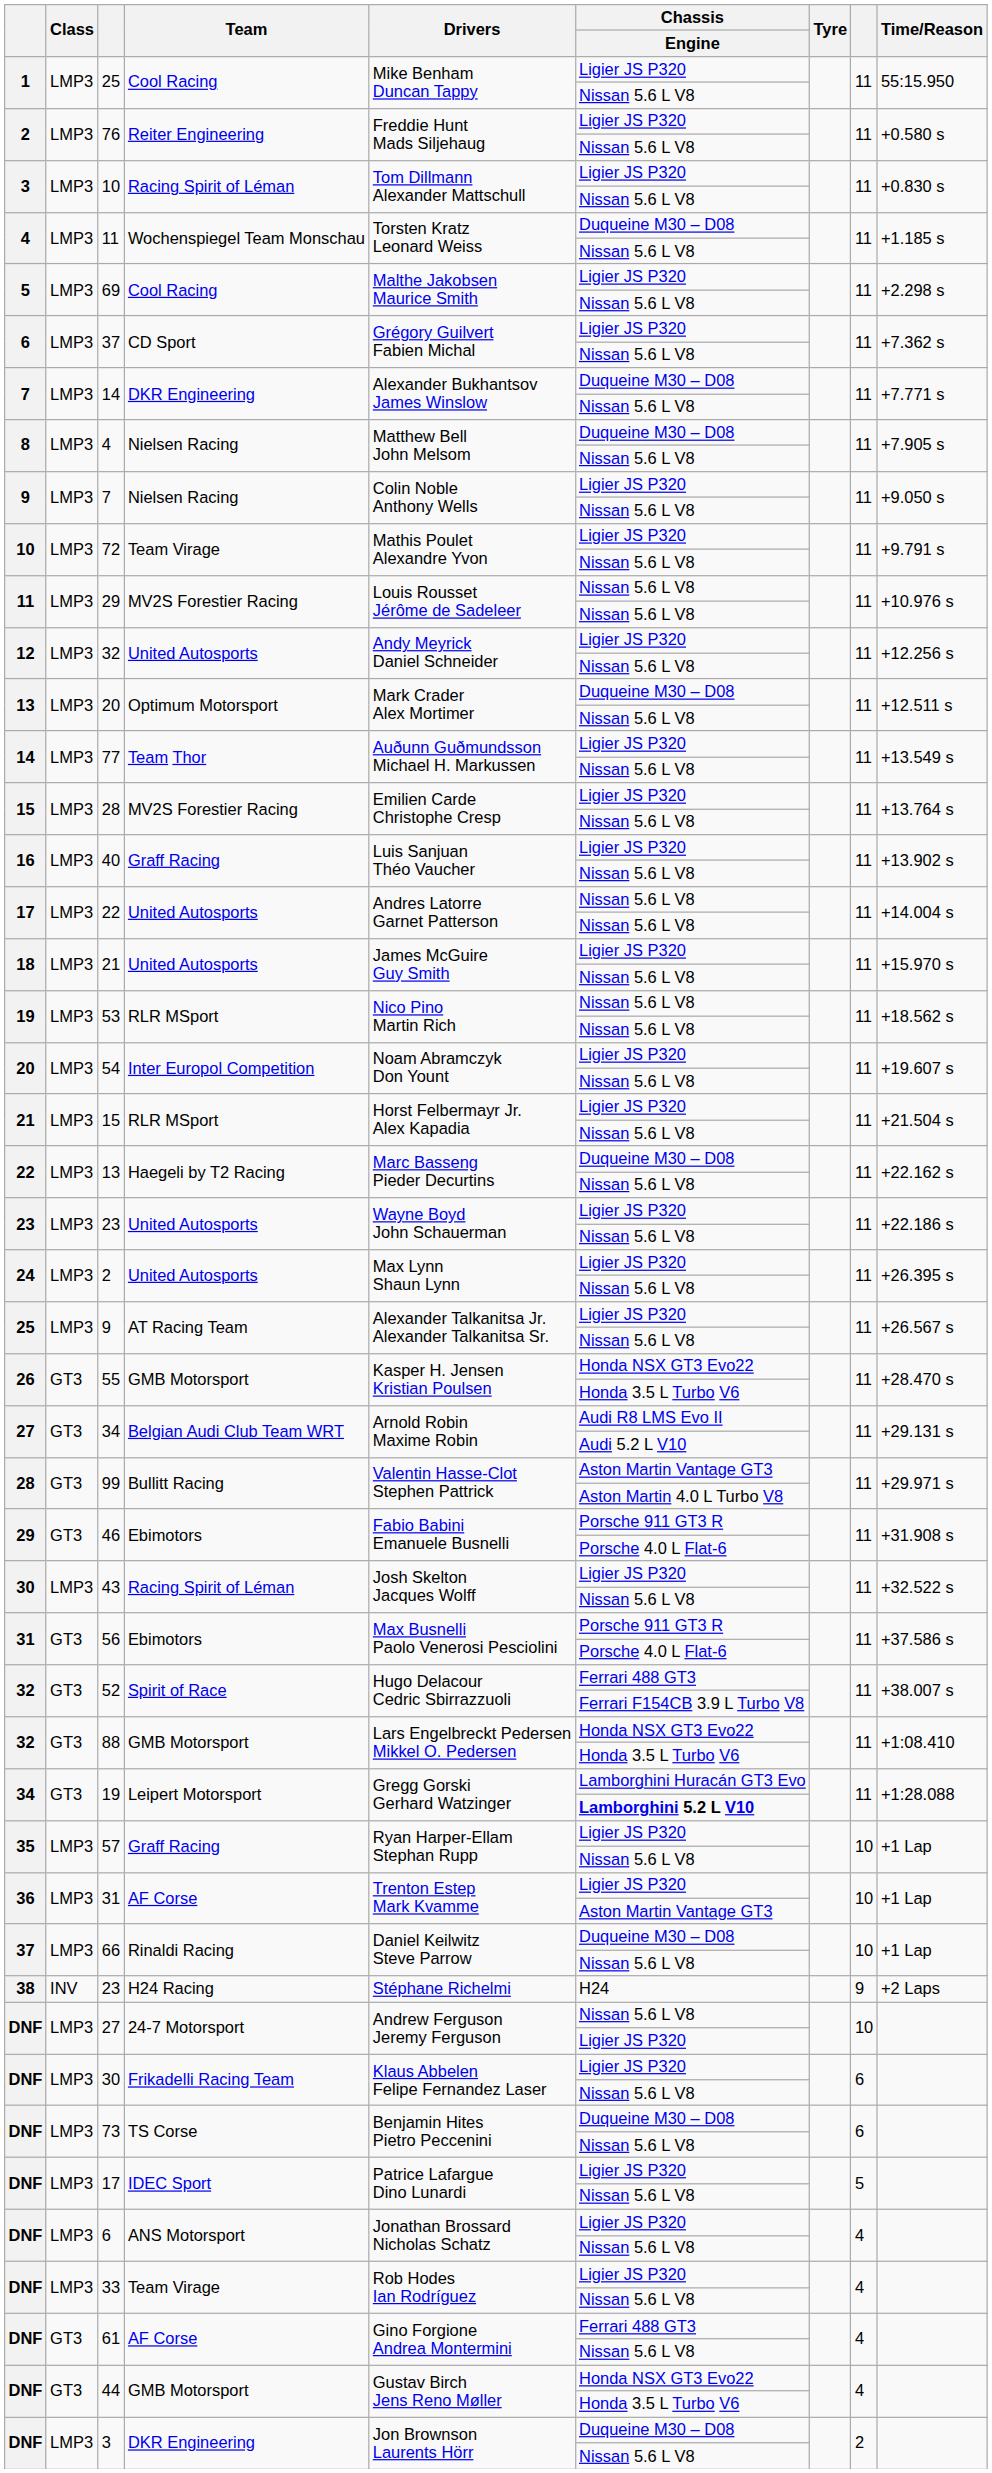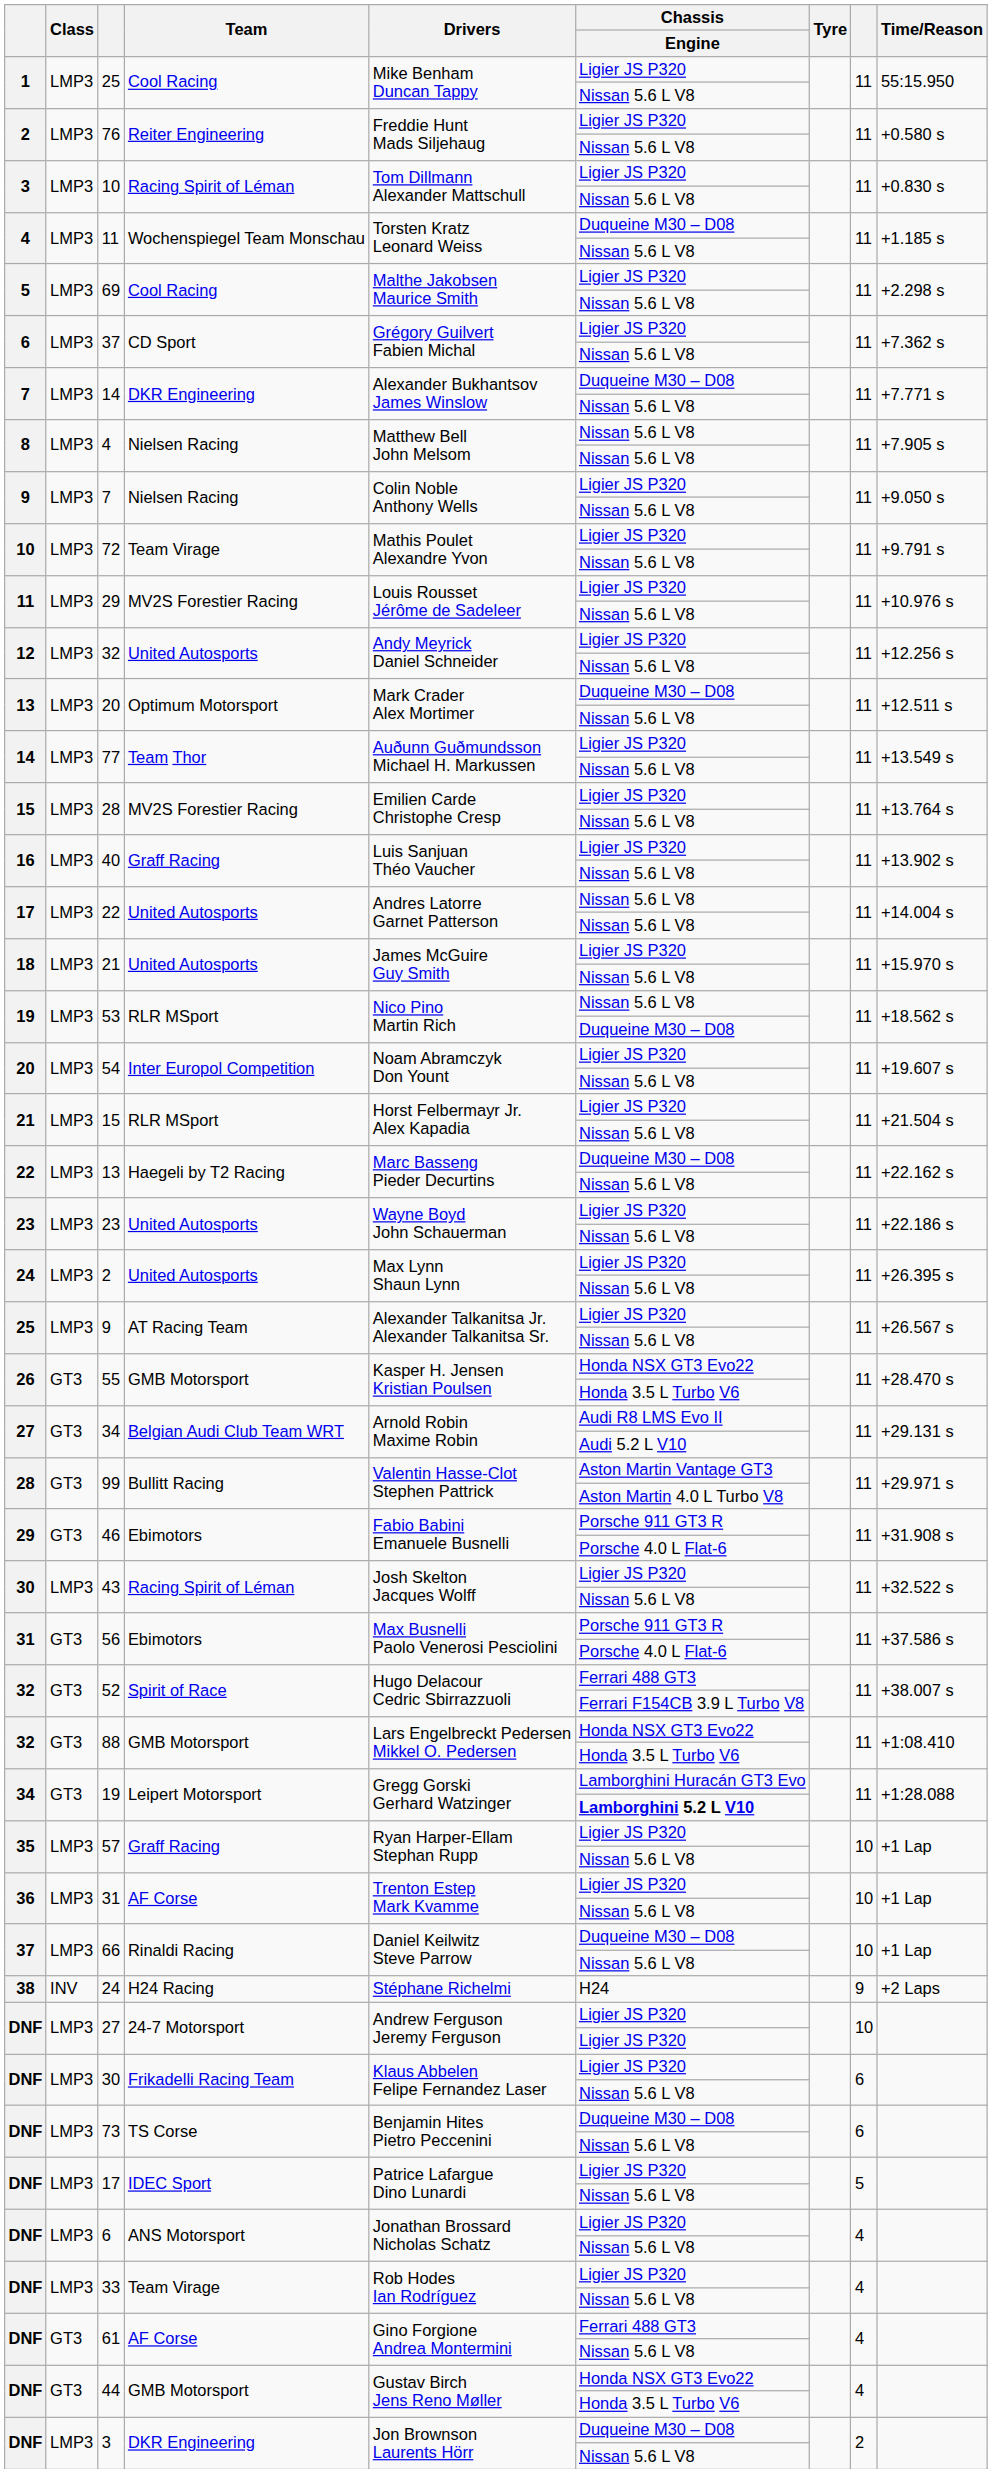row 17 | Chassis / Engine: Duqueine M30 – D08 -> Nissan 5.6 L V8
row 23 | Chassis / Engine: Nissan 5.6 L V8 -> Ligier JS P320
row 40 | Chassis / Engine: Nissan 5.6 L V8 -> Duqueine M30 – D08
row 74 | Chassis / Engine: Aston Martin Vantage GT3 -> Nissan 5.6 L V8
row 77 | column 3: 23 -> 24
row 78 | Chassis / Engine: Nissan 5.6 L V8 -> Ligier JS P320
